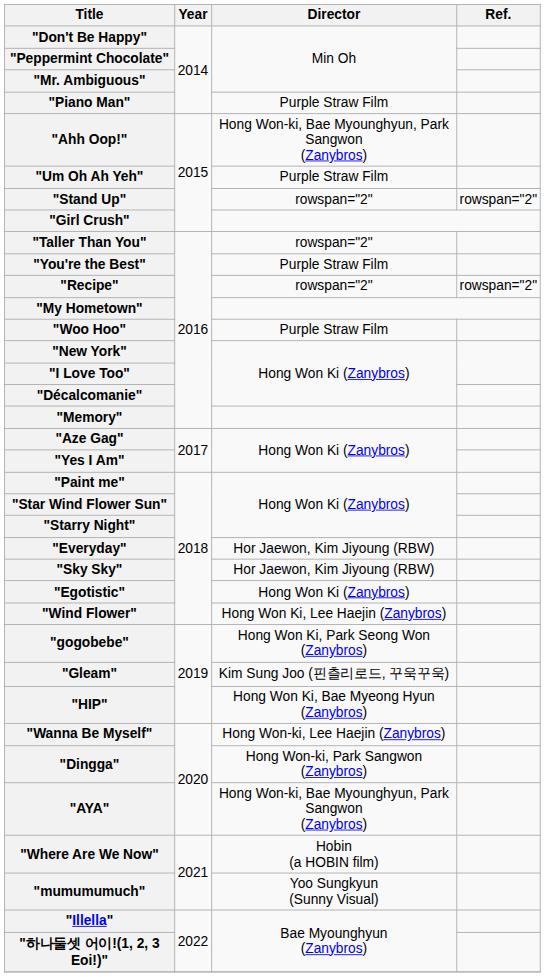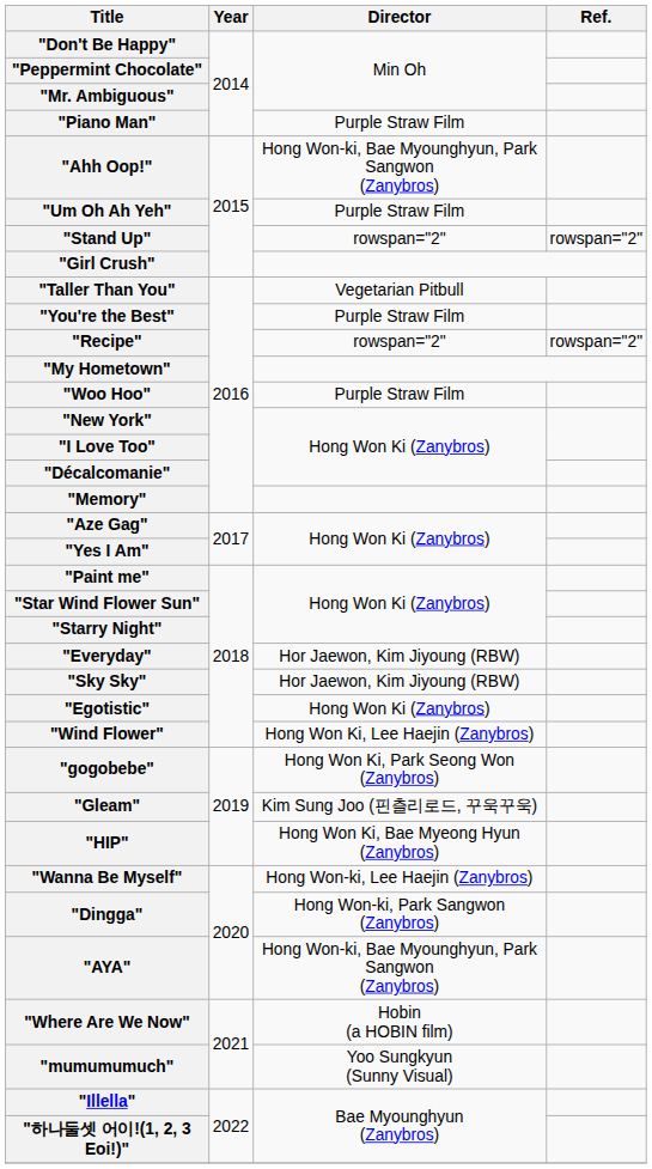"Taller Than You" | Director: rowspan="2" -> Vegetarian Pitbull
